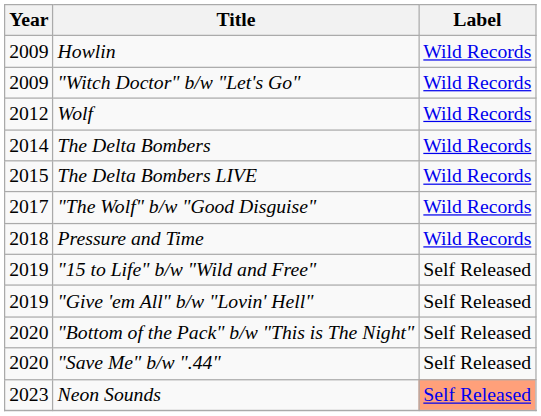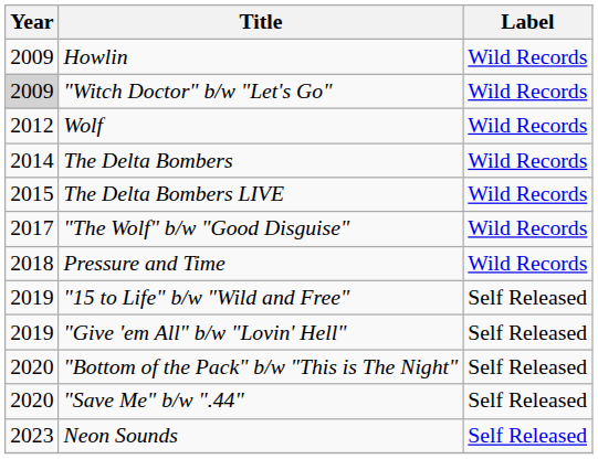"Witch Doctor" b/w "Let's Go" | Year: no background -> lightgrey background
Neon Sounds | Label: lightsalmon background -> no background
